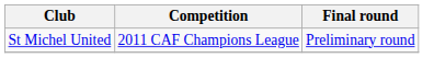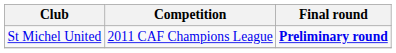St Michel United | Final round: normal -> bold
